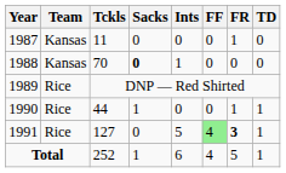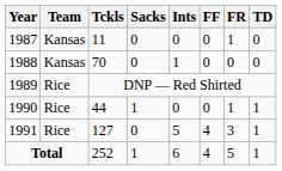1988 | Sacks: bold -> normal
1991 | FF: lightgreen background -> no background
1991 | FR: bold -> normal
